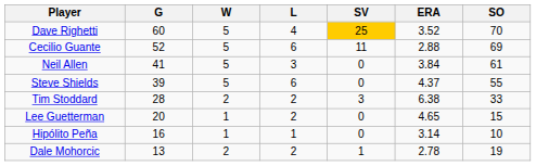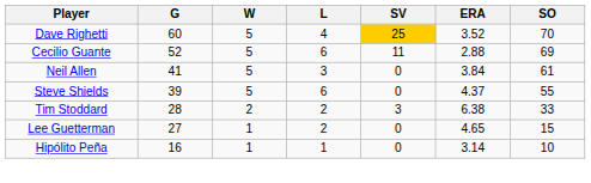Lee Guetterman | G: 20 -> 27
- row: Dale Mohorcic | 13 | 2 | 2 | 1 | 2.78 | 19
